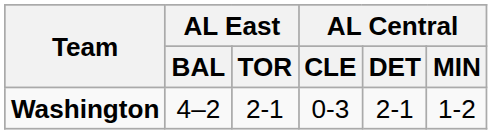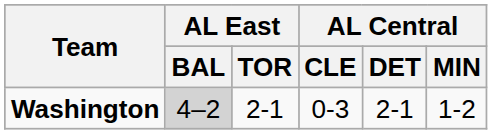Washington | AL East / BAL: no background -> lightgrey background
